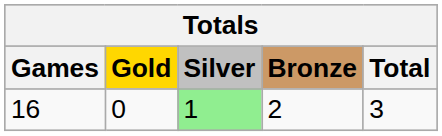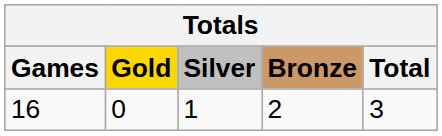16 | Silver: lightgreen background -> no background
